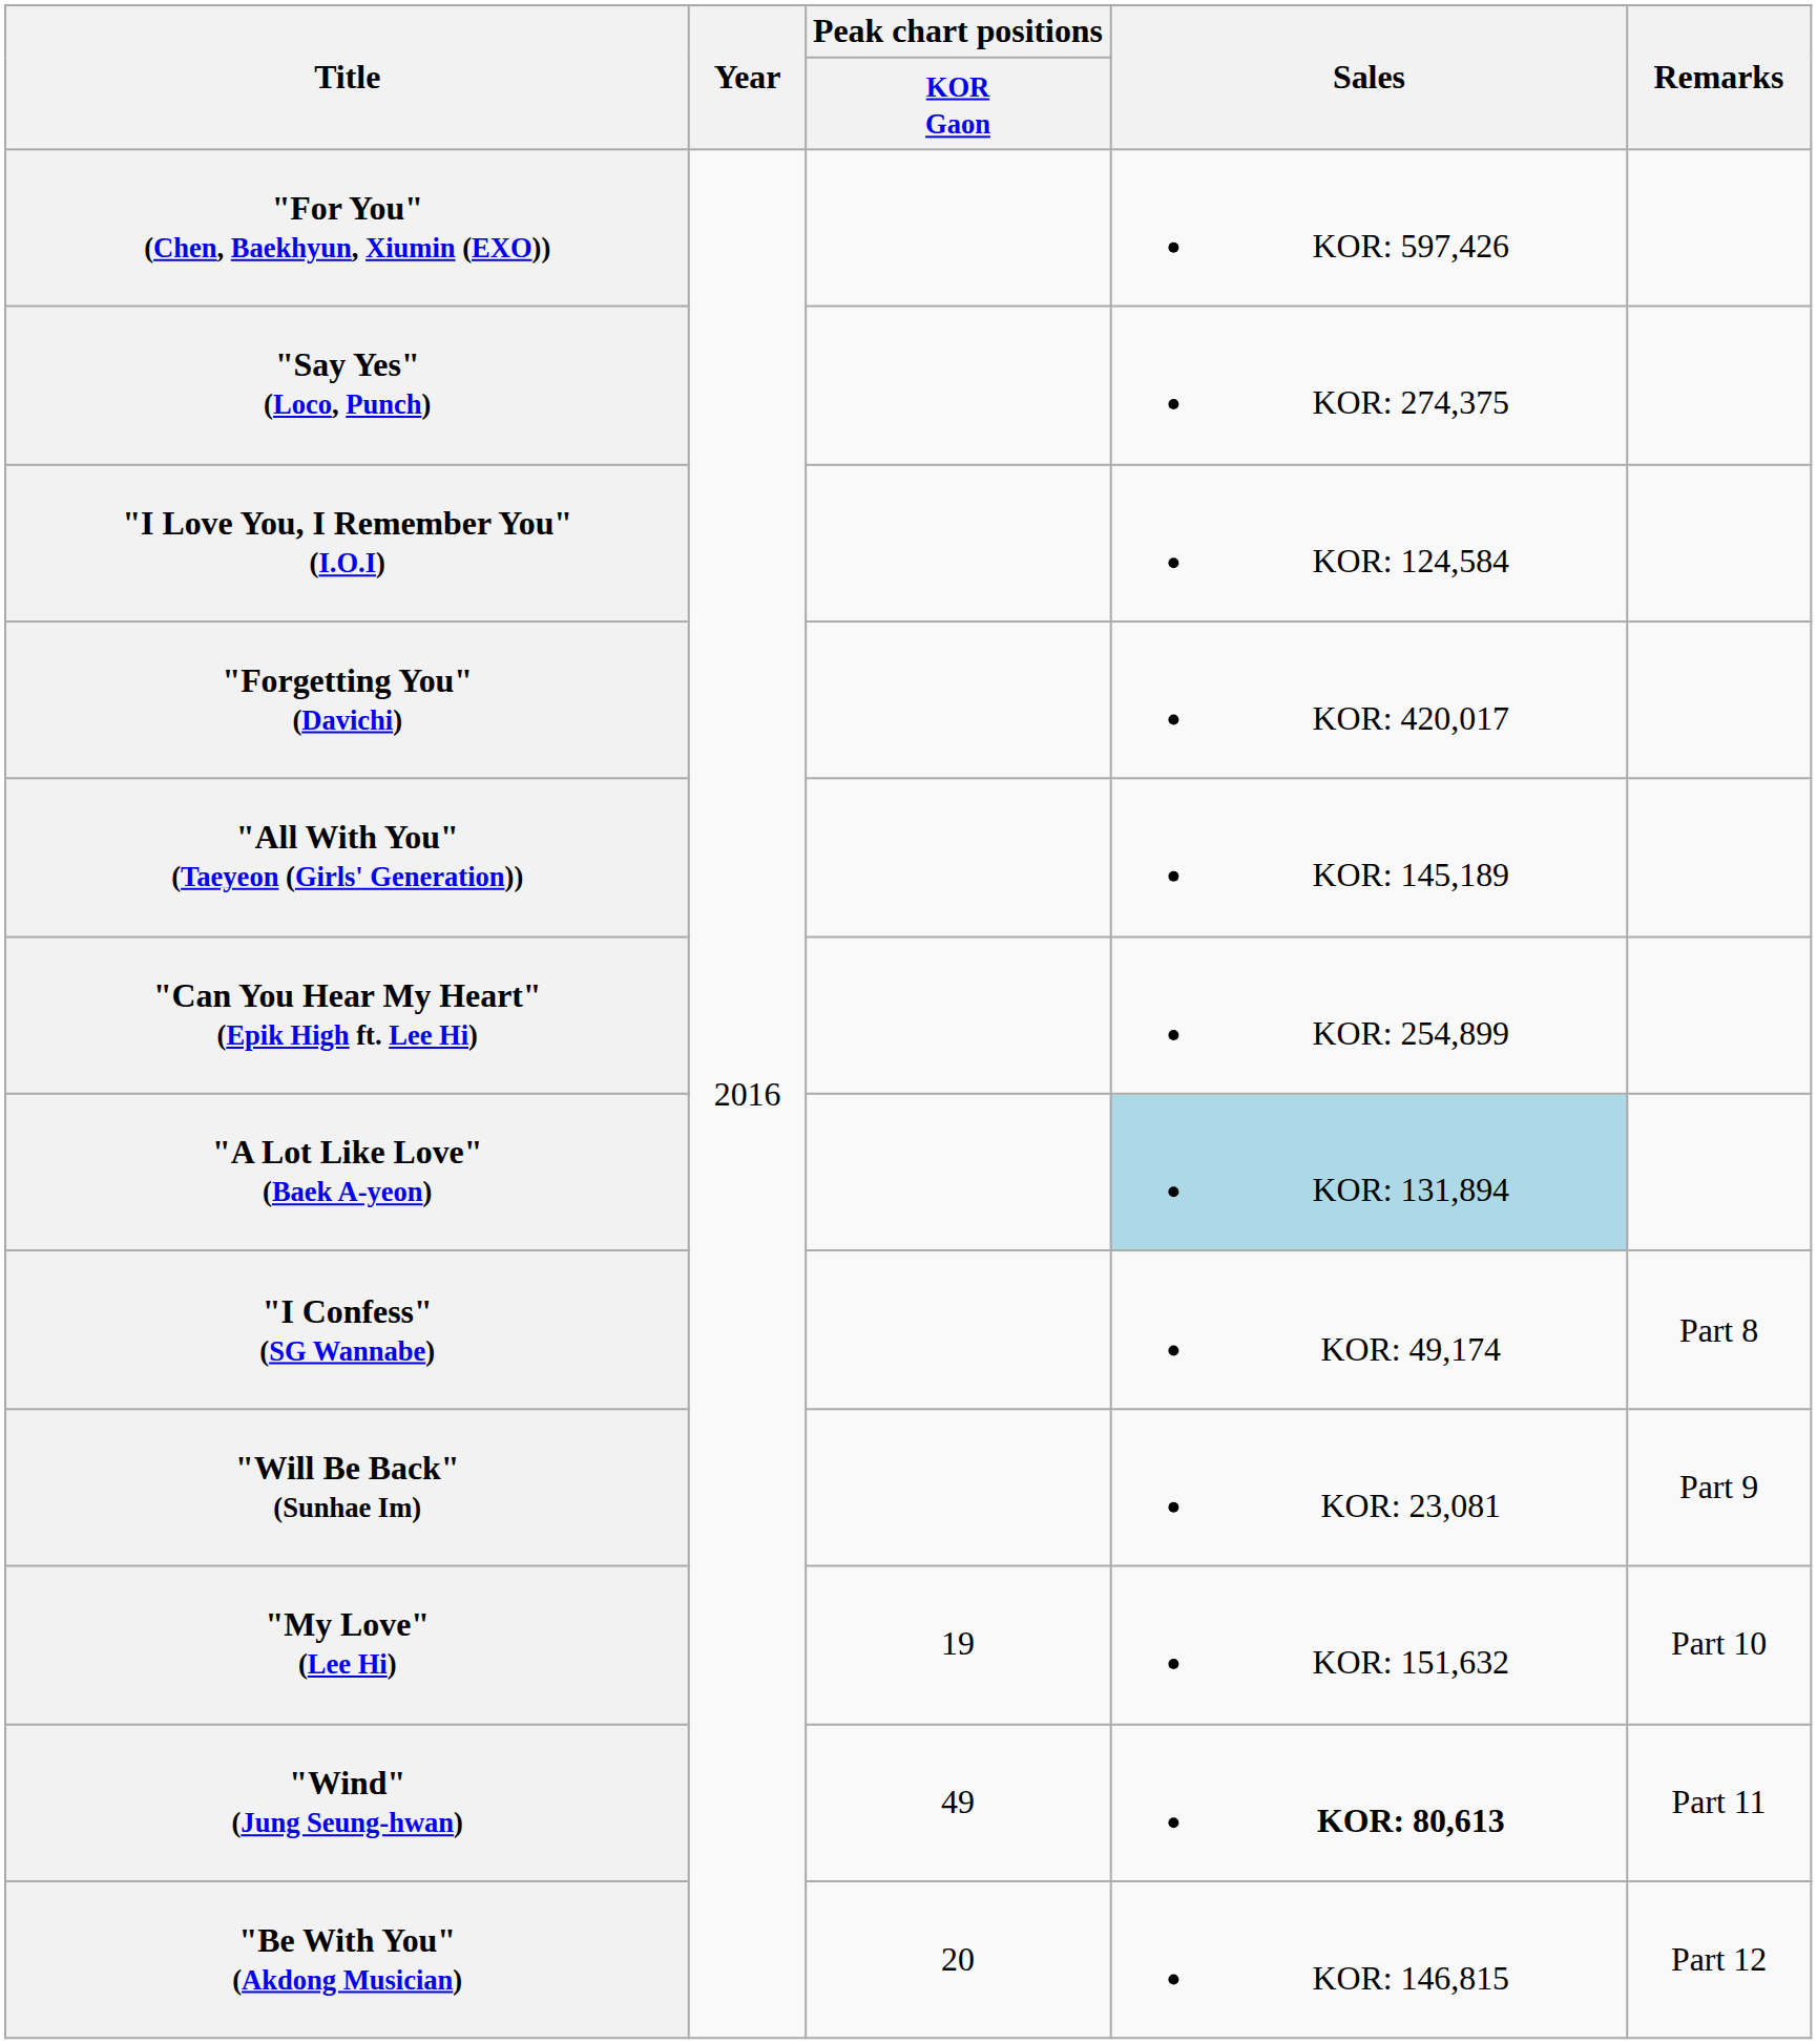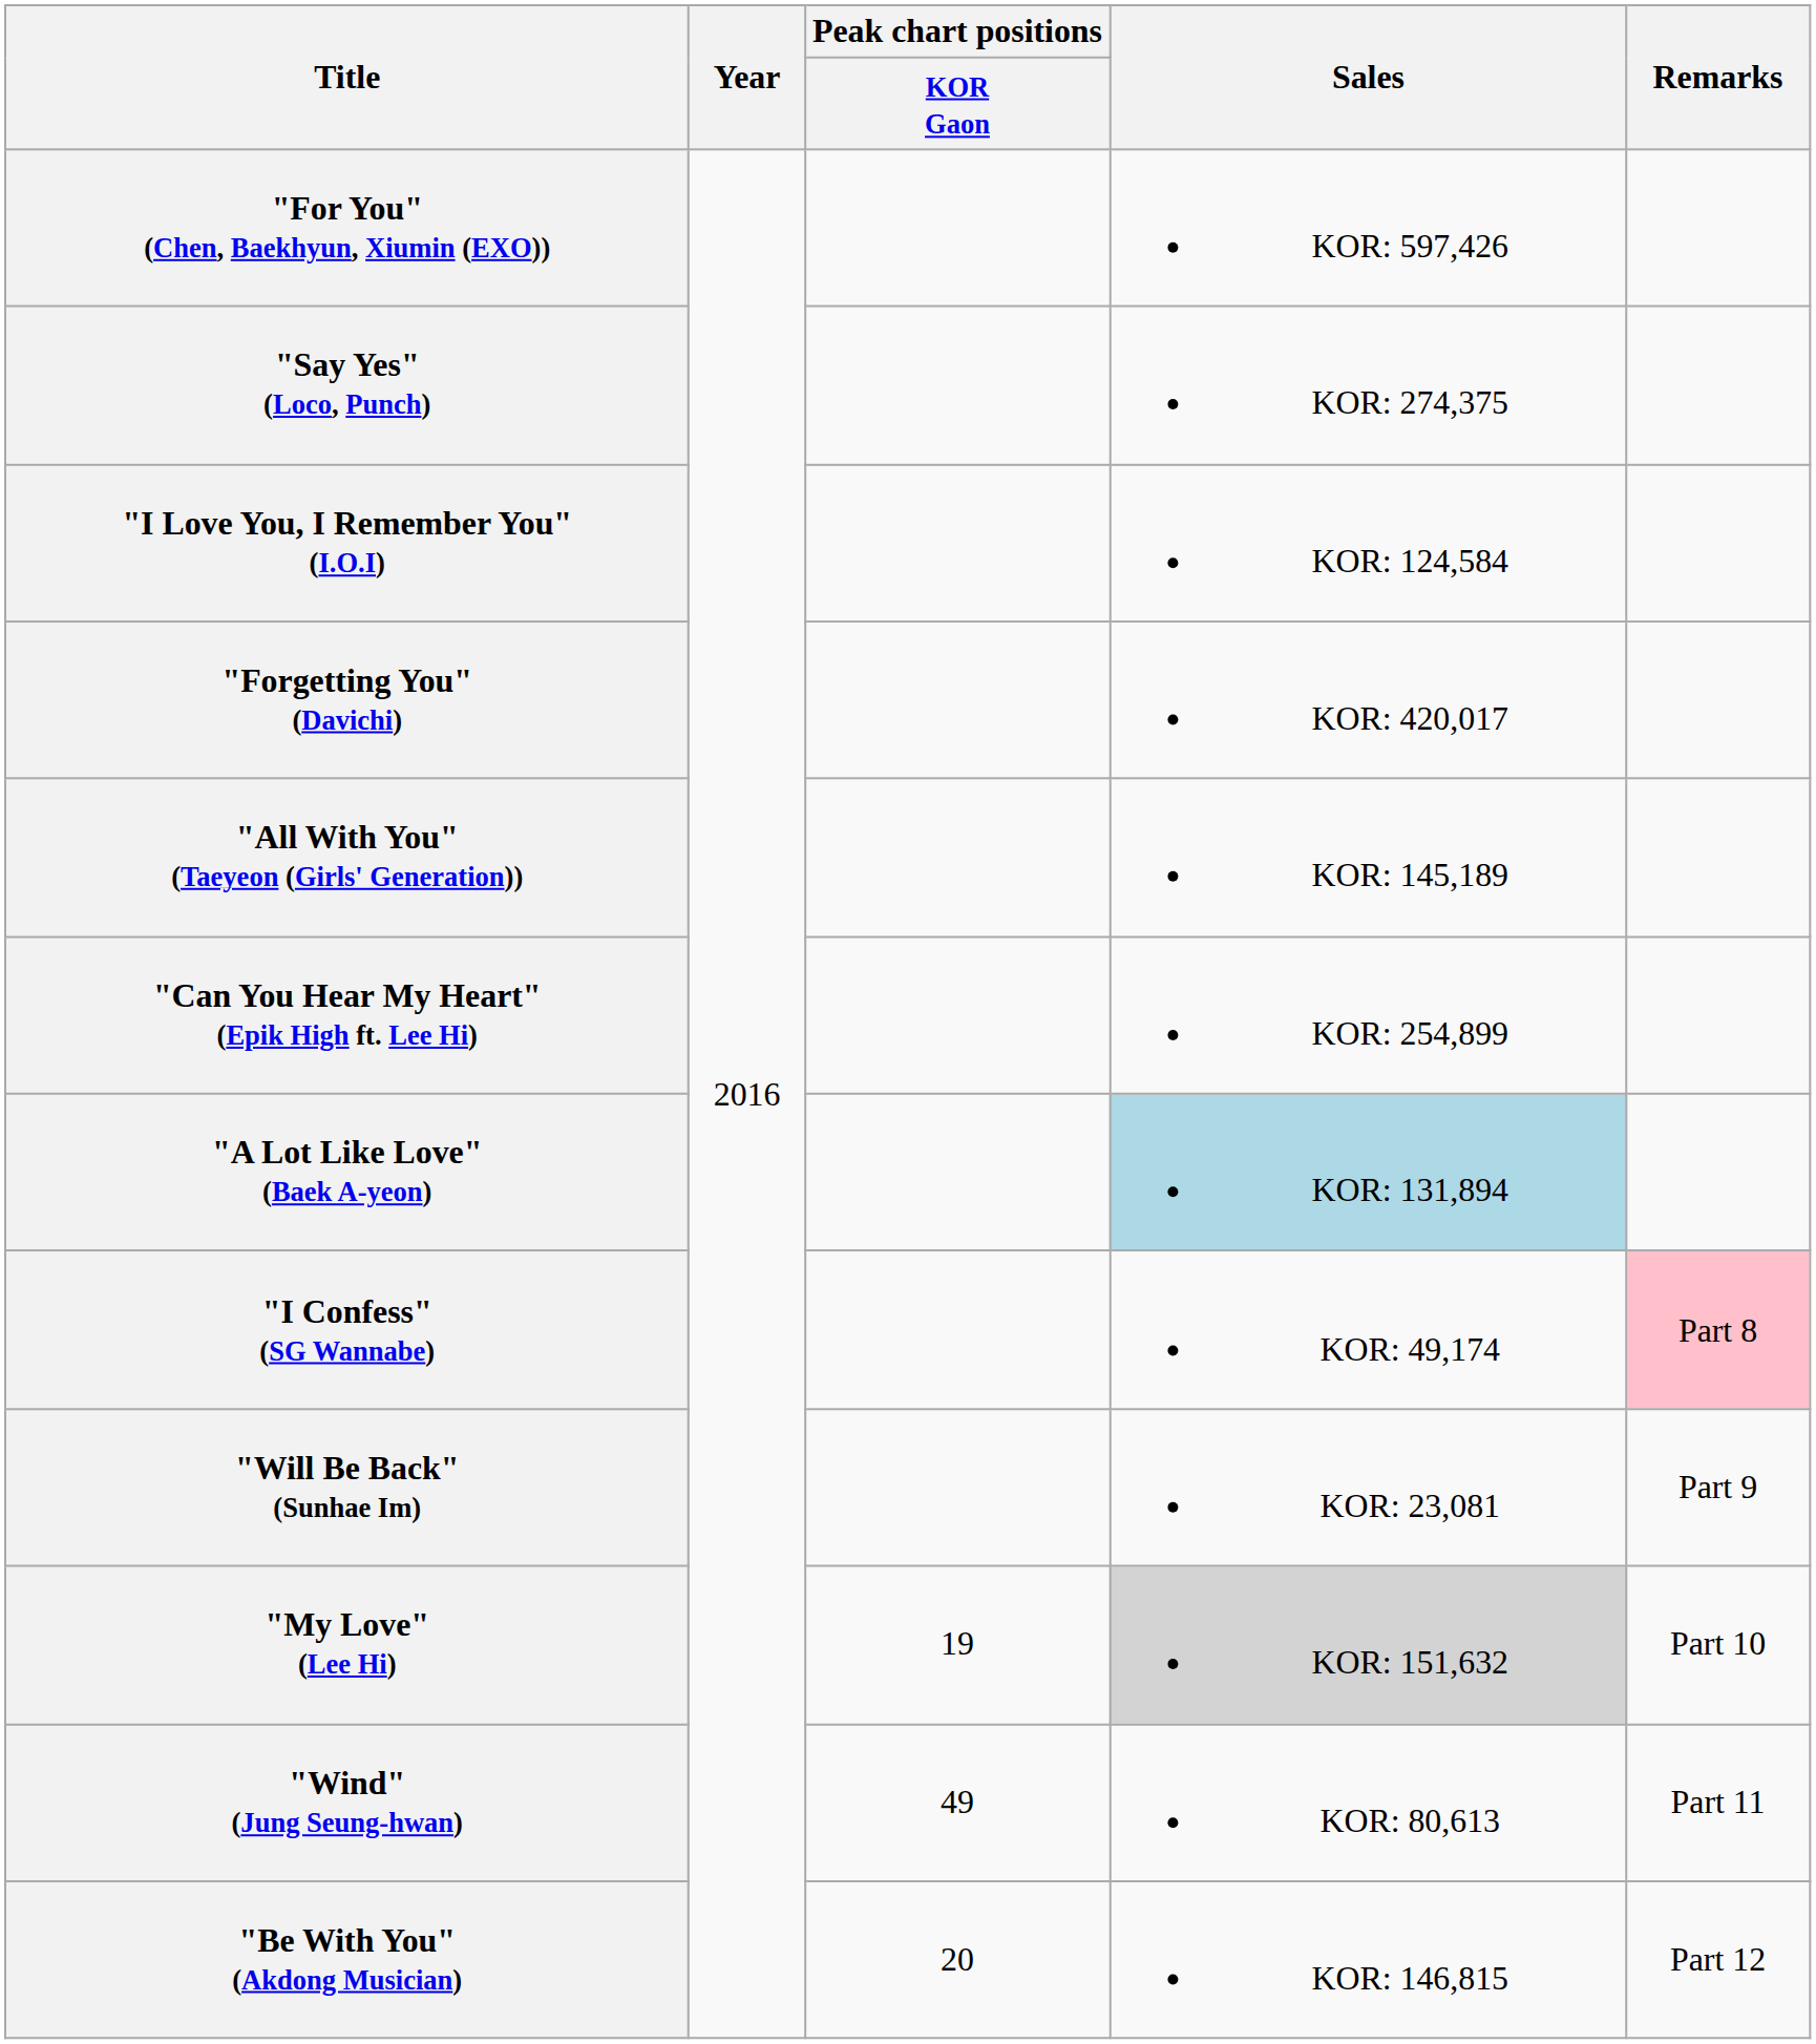"I Confess" (SG Wannabe) | Remarks: no background -> pink background
"My Love" (Lee Hi) | Sales: no background -> lightgrey background
"Wind" (Jung Seung-hwan) | Sales: bold -> normal
